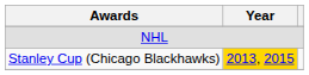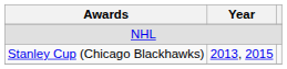Stanley Cup (Chicago Blackhawks) | Year: gold background -> no background
